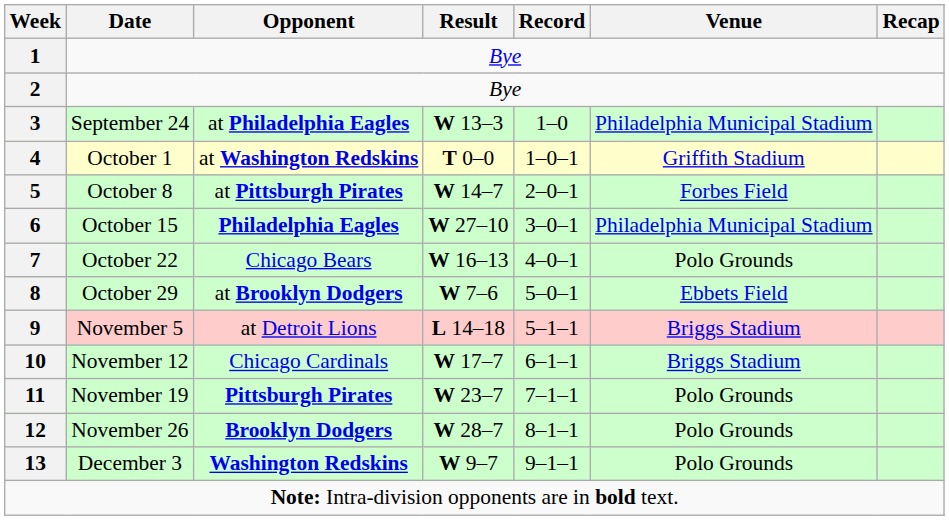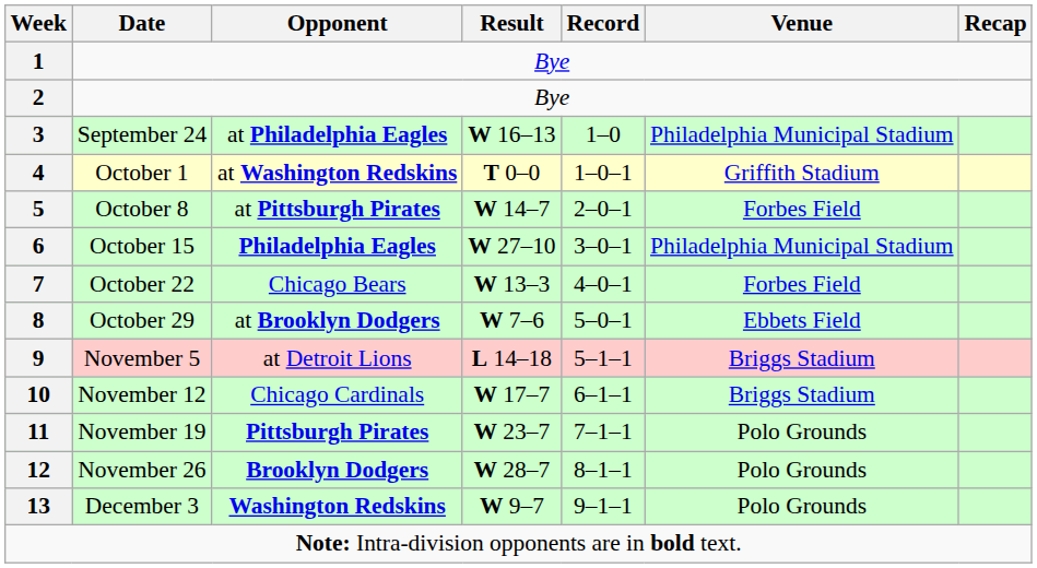3 | Result: W 13–3 -> W 16–13
7 | Result: W 16–13 -> W 13–3
7 | Venue: Polo Grounds -> Forbes Field
